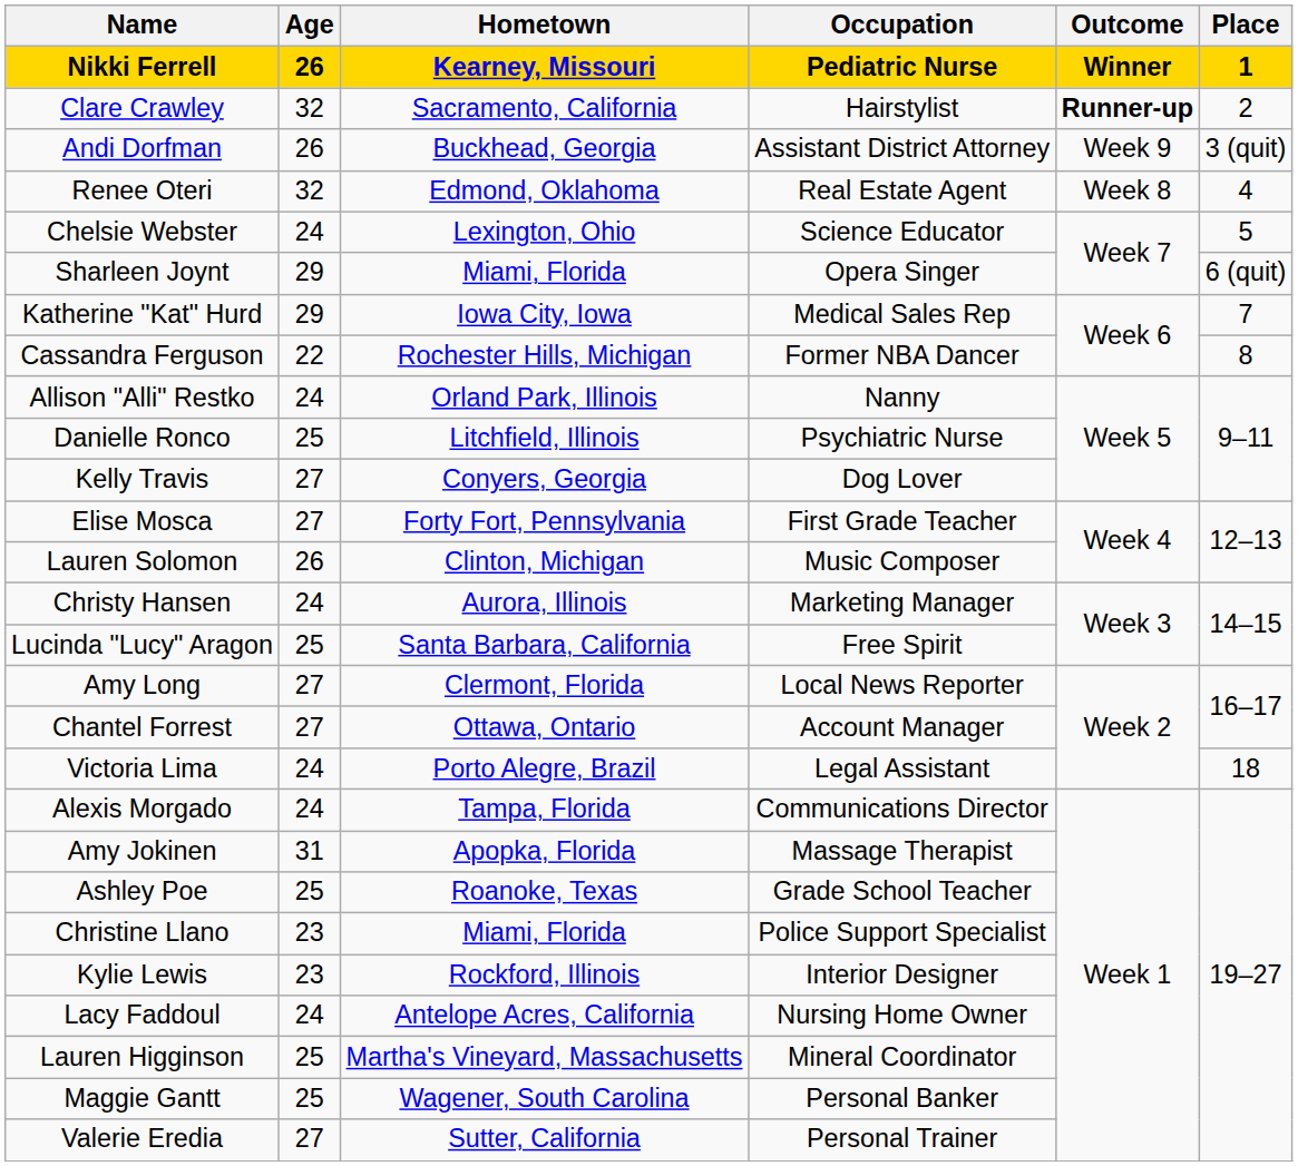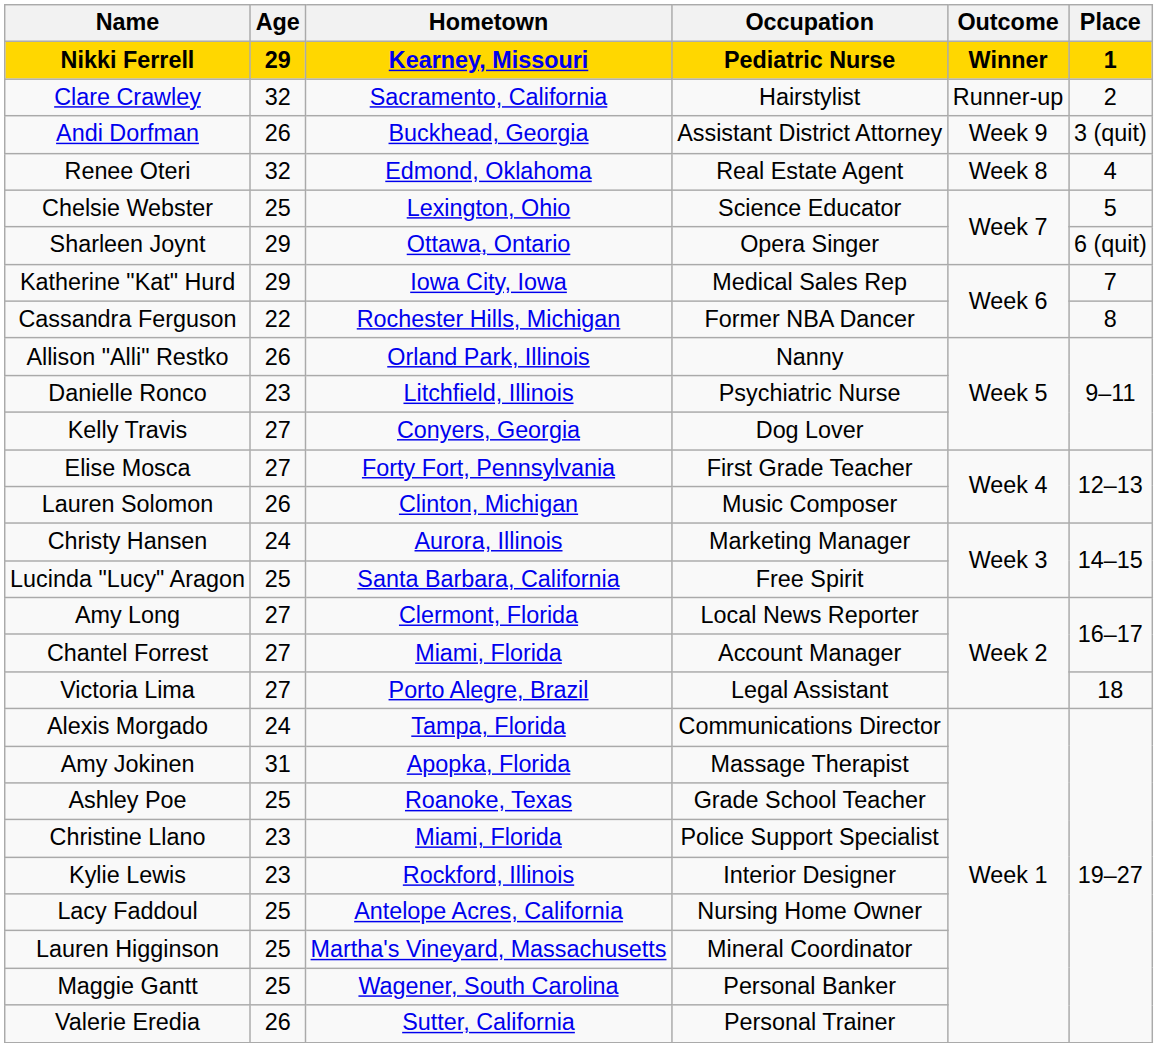Nikki Ferrell | Age: 26 -> 29
Clare Crawley | Outcome: bold -> normal
Chelsie Webster | Age: 24 -> 25
Sharleen Joynt | Hometown: Miami, Florida -> Ottawa, Ontario
Allison "Alli" Restko | Age: 24 -> 26
Danielle Ronco | Age: 25 -> 23
Chantel Forrest | Hometown: Ottawa, Ontario -> Miami, Florida
Victoria Lima | Age: 24 -> 27
Lacy Faddoul | Age: 24 -> 25
Valerie Eredia | Age: 27 -> 26
